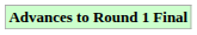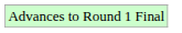row 1 | column 1: bold -> normal
